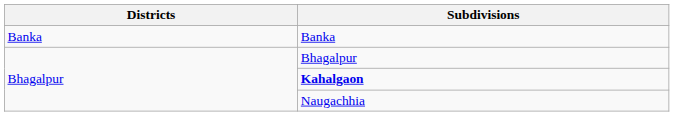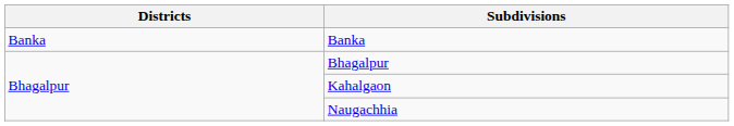Kahalgaon | Subdivisions: bold -> normal
